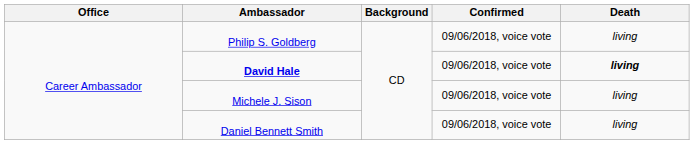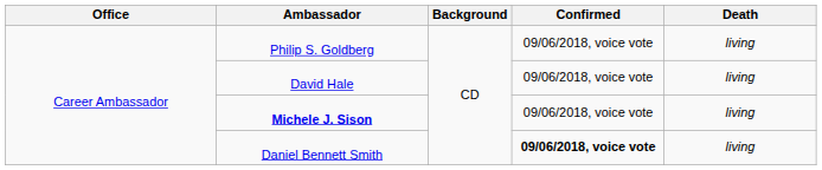row 3 | Ambassador: bold -> normal
row 3 | Death: bold -> normal
row 4 | Ambassador: normal -> bold
row 5 | Confirmed: normal -> bold
